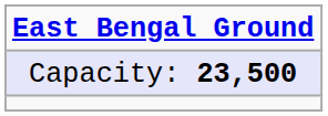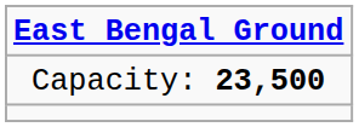row 2 | column 1: lavender background -> no background
